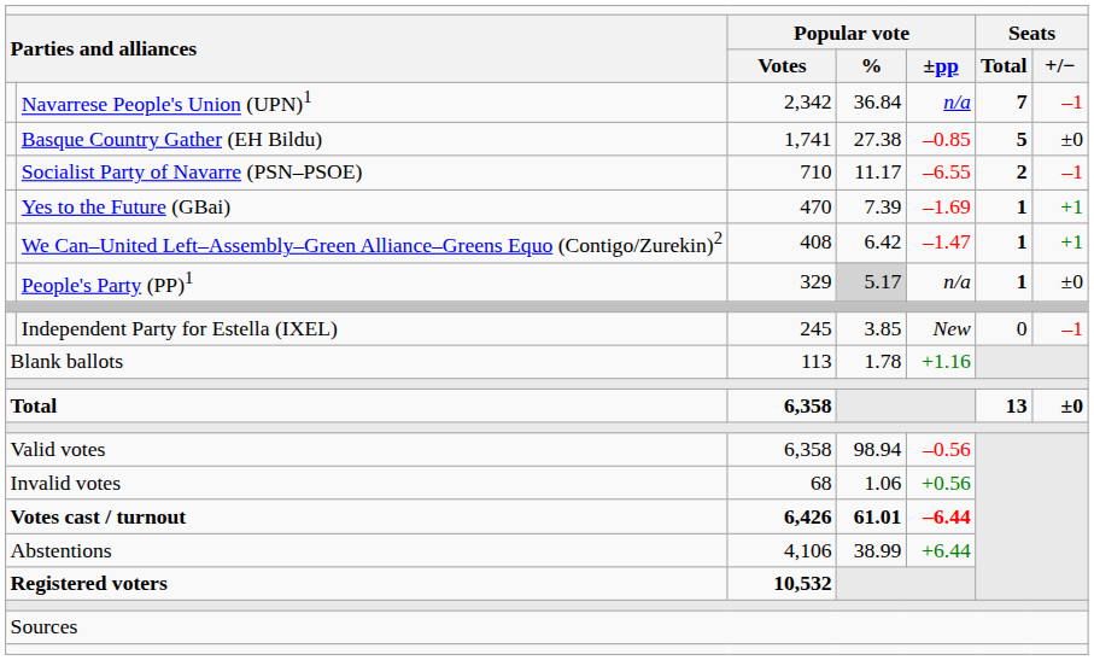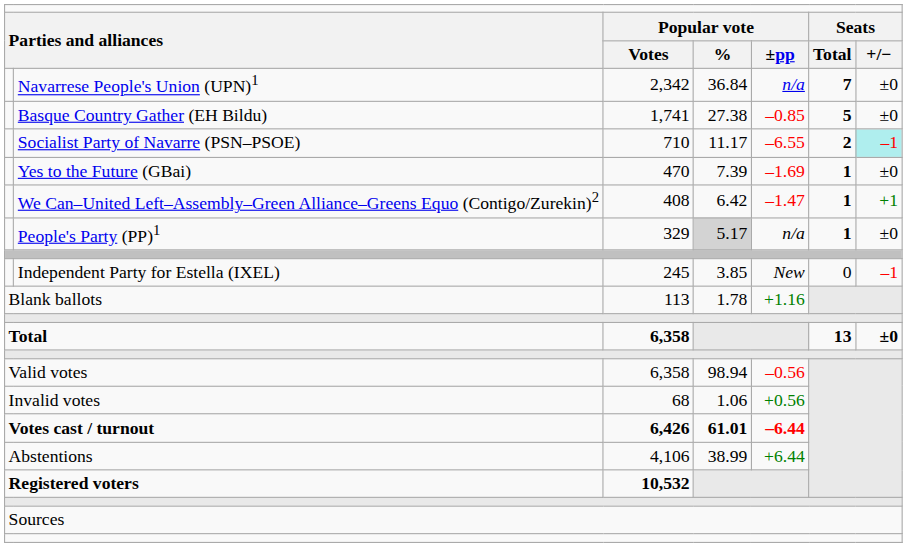Navarrese People's Union (UPN)1 | column 7: –1 -> ±0
Socialist Party of Navarre (PSN–PSOE) | column 7: no background -> paleturquoise background
Yes to the Future (GBai) | column 7: +1 -> ±0
